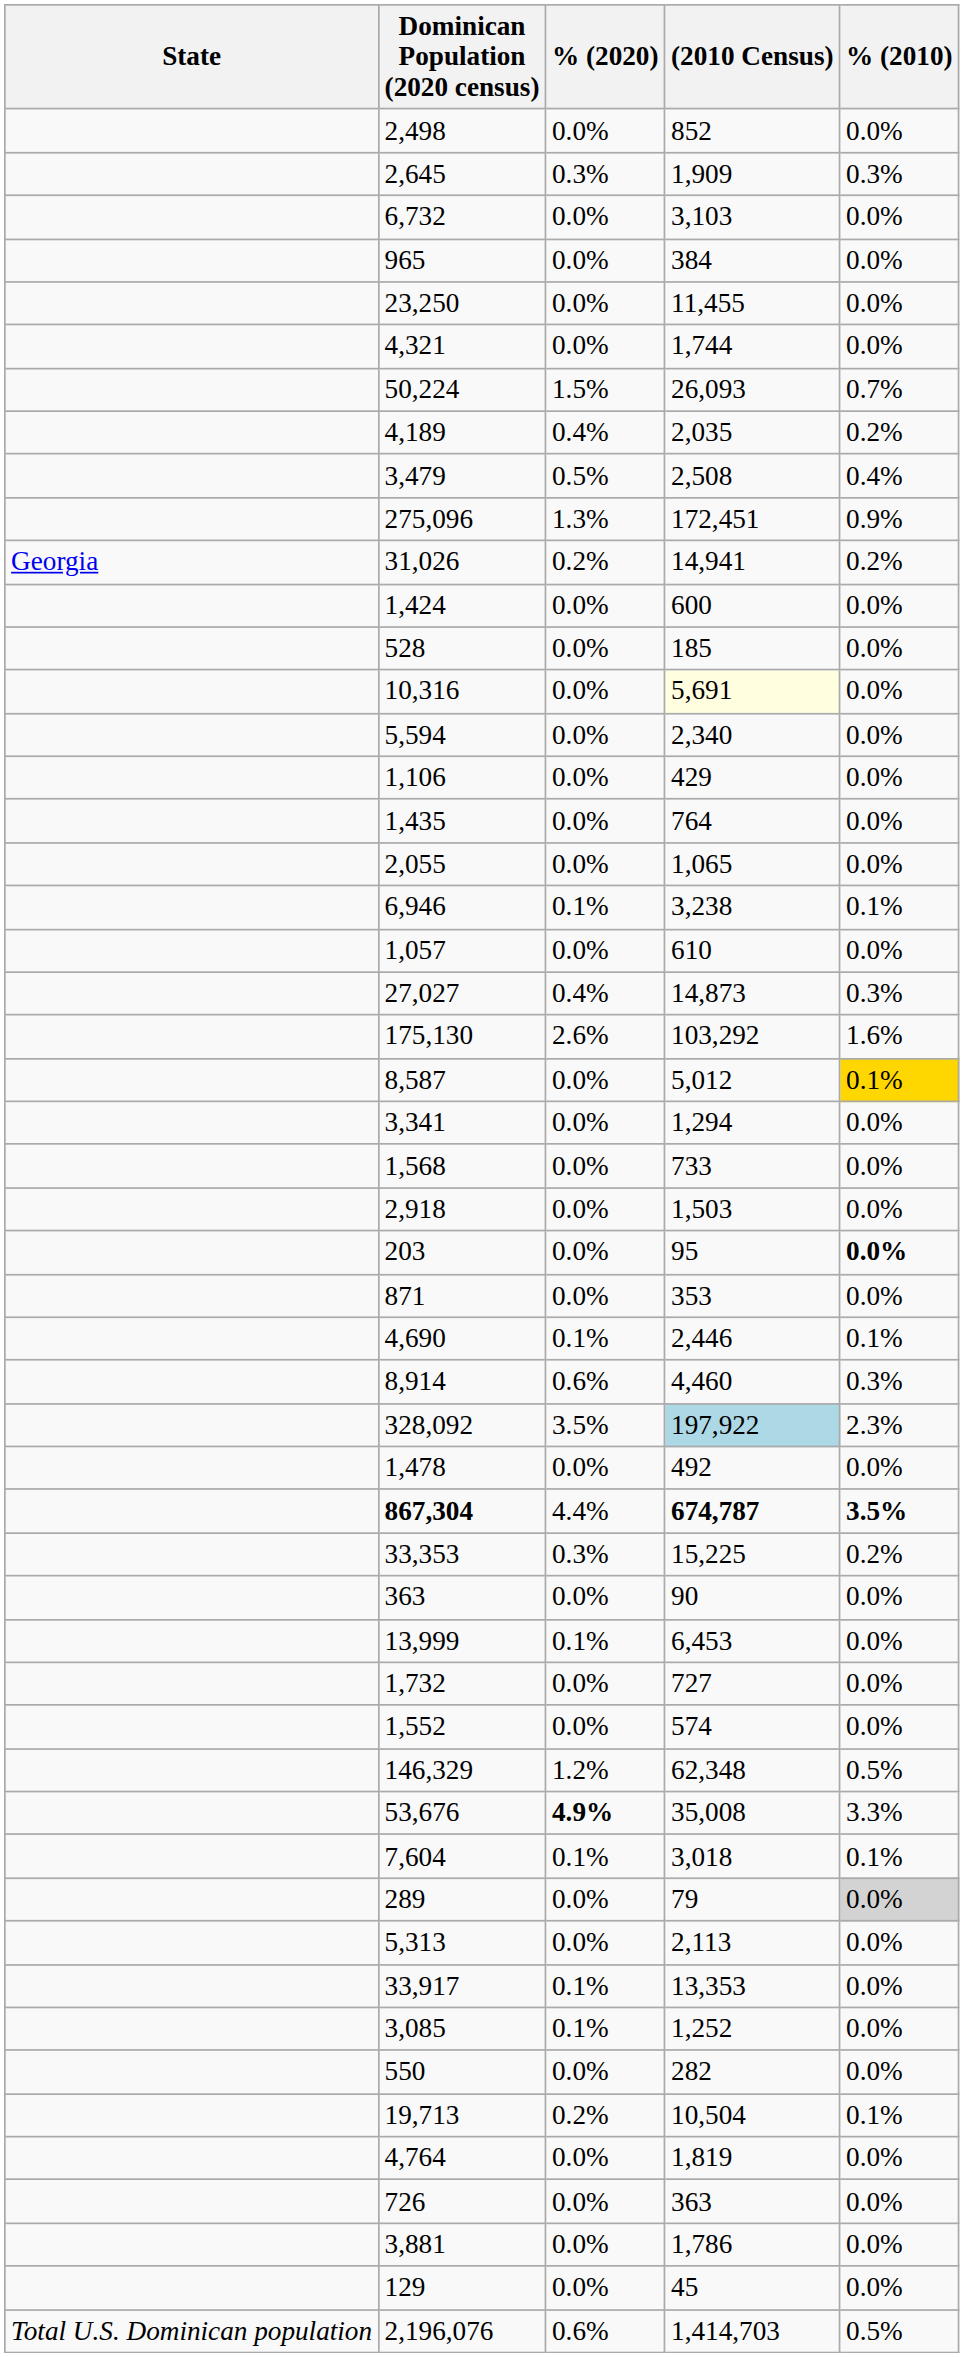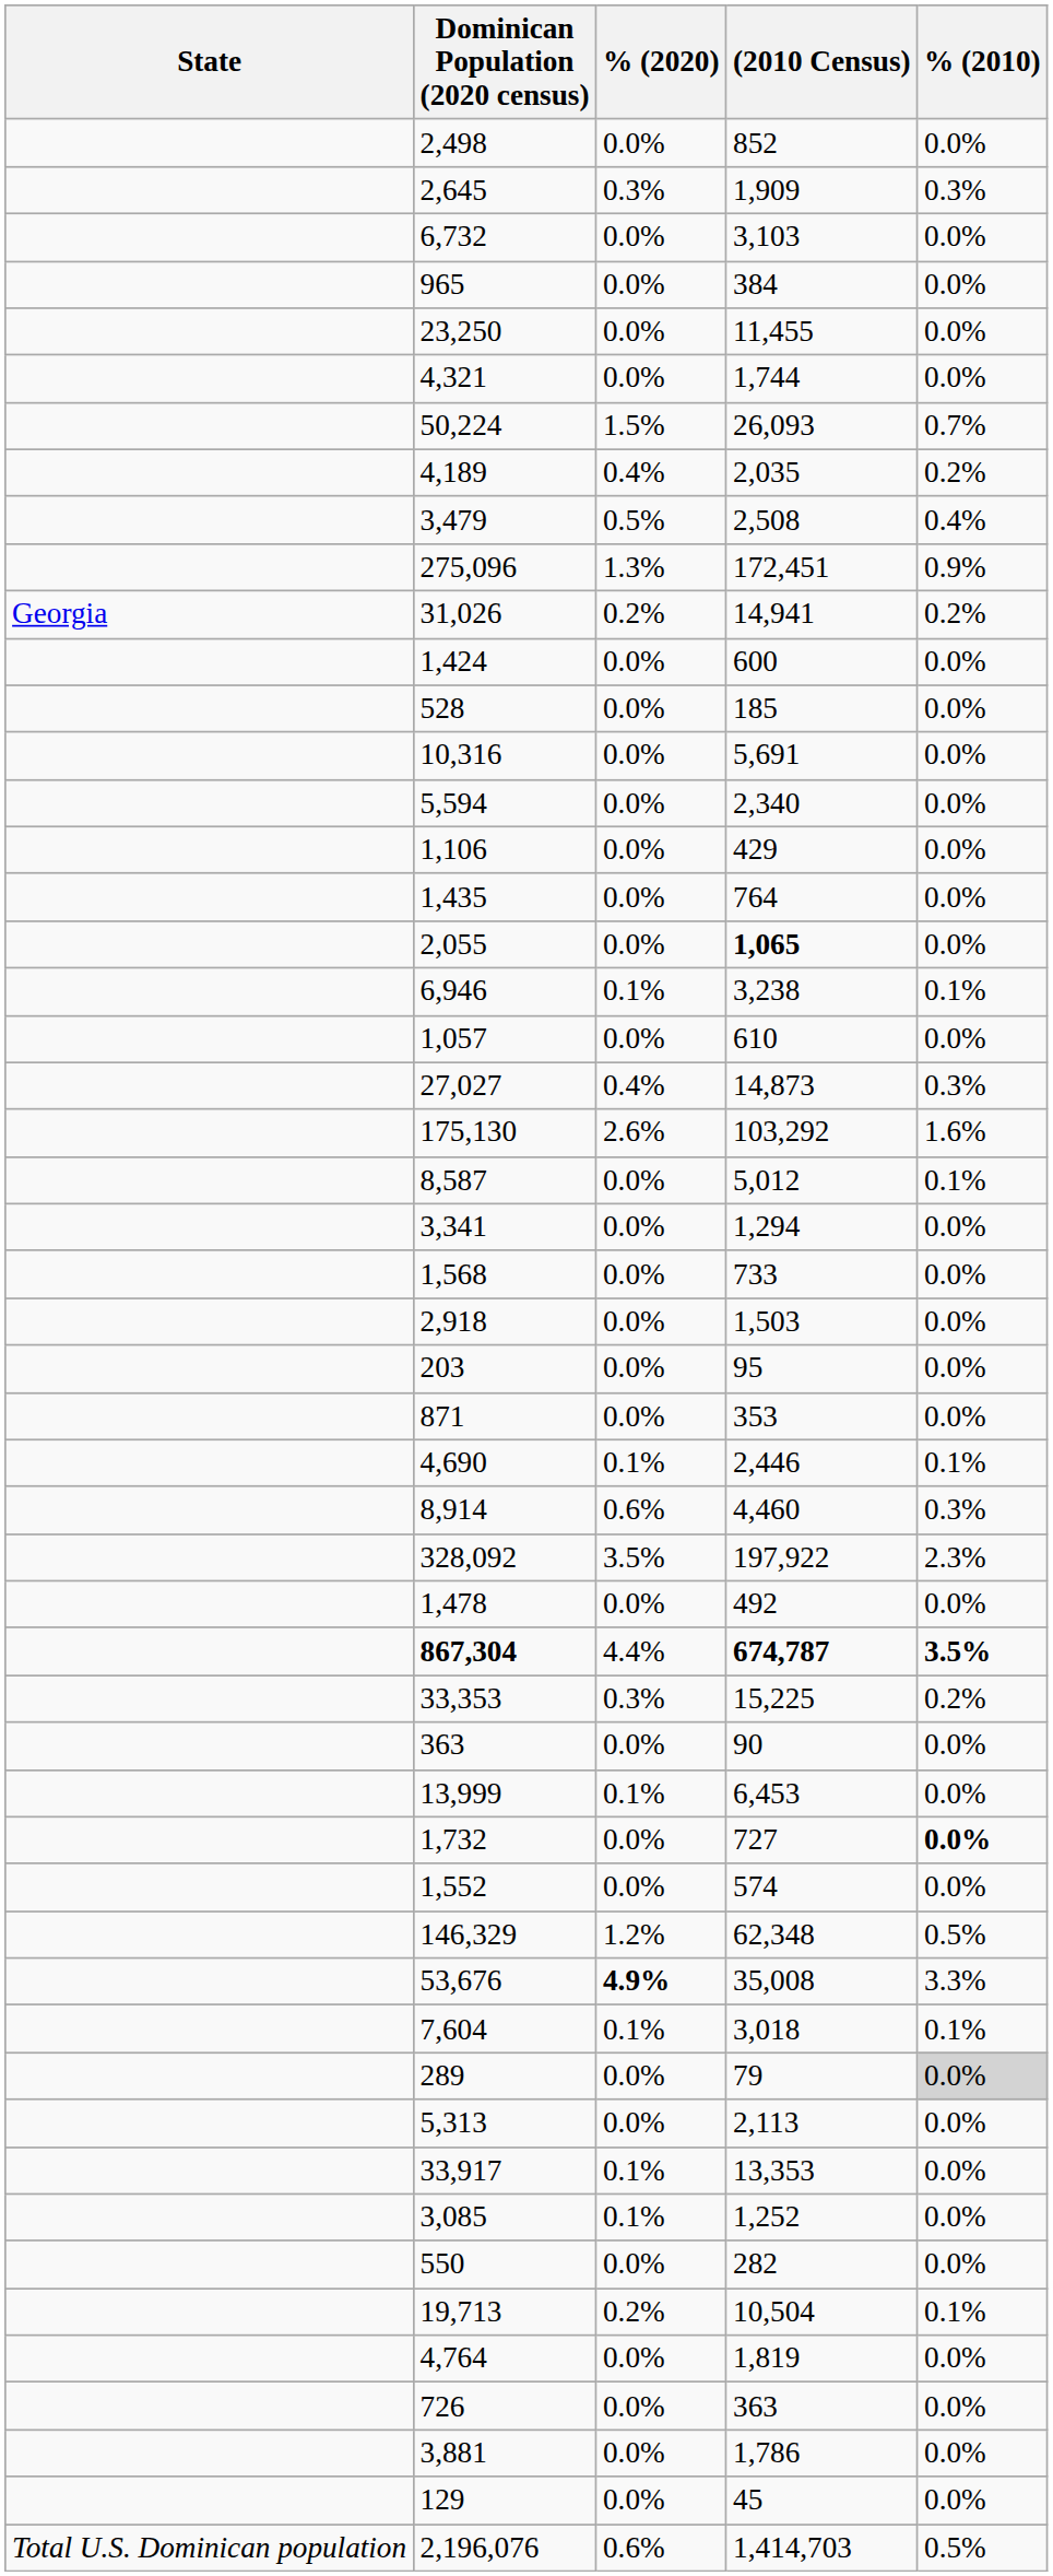10,316 | (2010 Census): lightyellow background -> no background
2,055 | (2010 Census): normal -> bold
8,587 | % (2010): gold background -> no background
203 | % (2010): bold -> normal
328,092 | (2010 Census): lightblue background -> no background
1,732 | % (2010): normal -> bold
